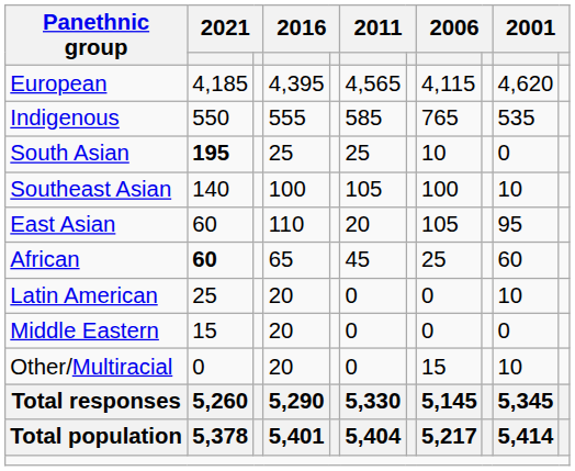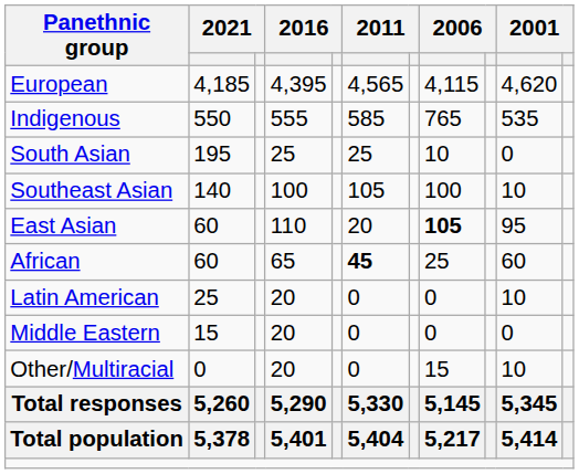South Asian | column 2: bold -> normal
East Asian | column 8: normal -> bold
African | column 2: bold -> normal
African | column 6: normal -> bold
